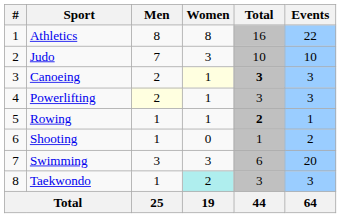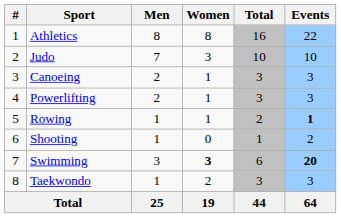Canoeing | Women: lightyellow background -> no background
Canoeing | Total: bold -> normal
Powerlifting | Men: lightyellow background -> no background
Rowing | Total: bold -> normal
Rowing | Events: normal -> bold
Swimming | Women: normal -> bold
Swimming | Events: normal -> bold
Taekwondo | Women: paleturquoise background -> no background
